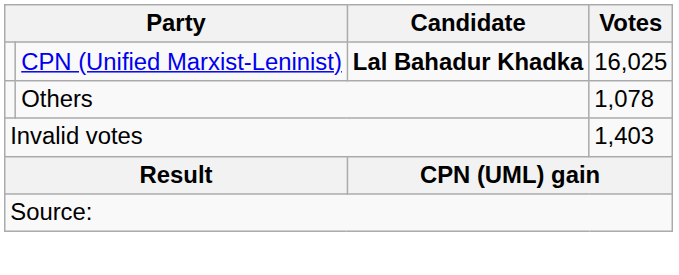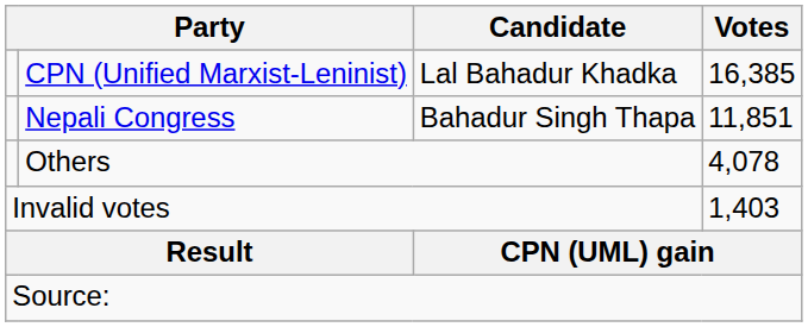CPN (Unified Marxist-Leninist) | Candidate: bold -> normal
CPN (Unified Marxist-Leninist) | Votes: 16,025 -> 16,385
+ row: Nepali Congress | Bahadur Singh Thapa | 11,851
Others | Votes: 1,078 -> 4,078
